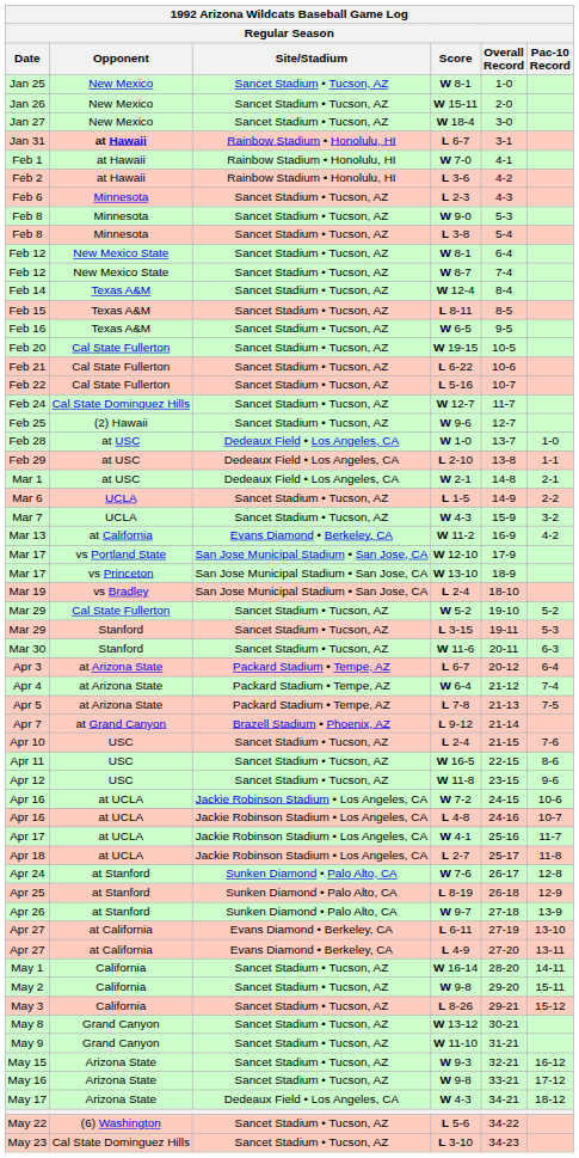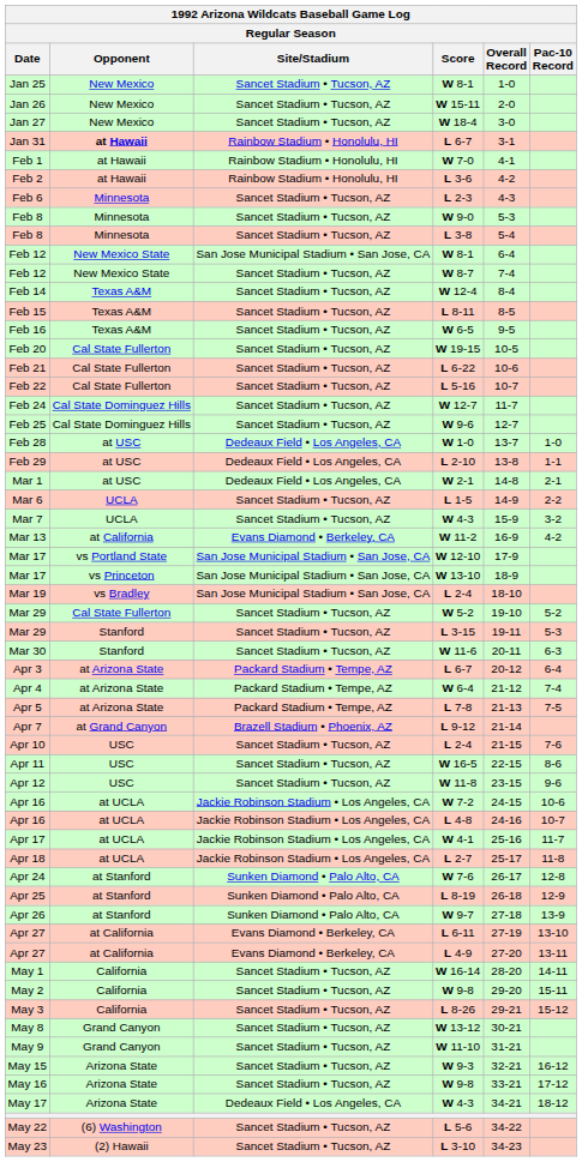Feb 12 / W 8-1 | column 3: Sancet Stadium • Tucson, AZ -> San Jose Municipal Stadium • San Jose, CA
W 9-6 | column 2: (2) Hawaii -> Cal State Dominguez Hills
L 3-10 | column 2: Cal State Dominguez Hills -> (2) Hawaii
